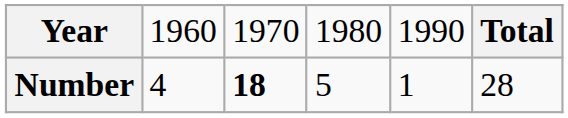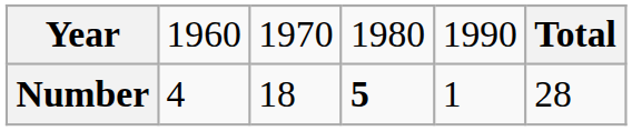Number | column 3: bold -> normal
Number | column 4: normal -> bold
